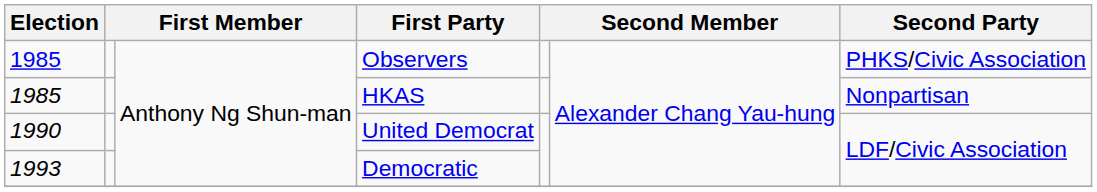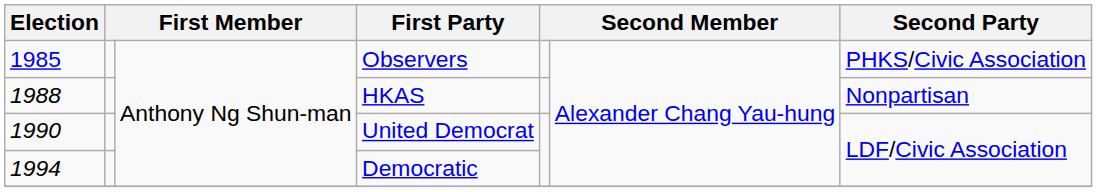HKAS | Election: 1985 -> 1988
Democratic | Election: 1993 -> 1994
